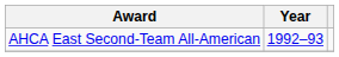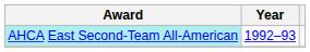row 2 | Award: no background -> paleturquoise background
